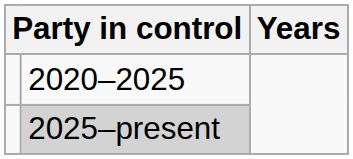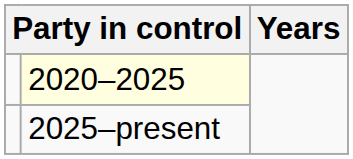2020–2025 | column 2: no background -> lightyellow background
2025–present | column 2: lightgrey background -> no background
